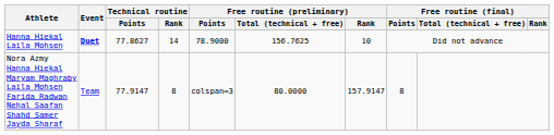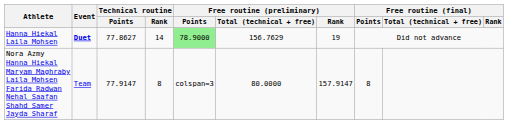Hanna Hiekal Laila Mohsen | Free routine (preliminary) / Points: no background -> lightgreen background
Hanna Hiekal Laila Mohsen | Free routine (preliminary) / Total (technical + free): 156.7625 -> 156.7629
Hanna Hiekal Laila Mohsen | Free routine (preliminary) / Rank: 10 -> 19
